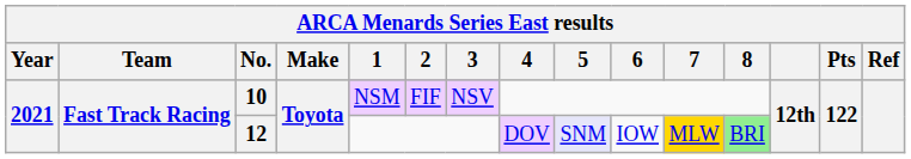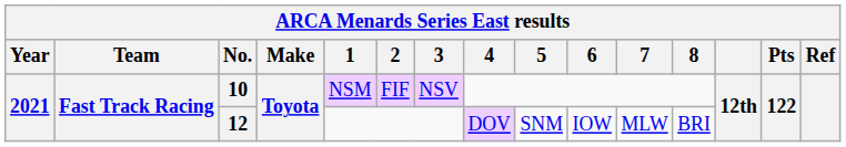12 | 5: lavender background -> no background
12 | 7: gold background -> no background
12 | 8: lightgreen background -> no background
